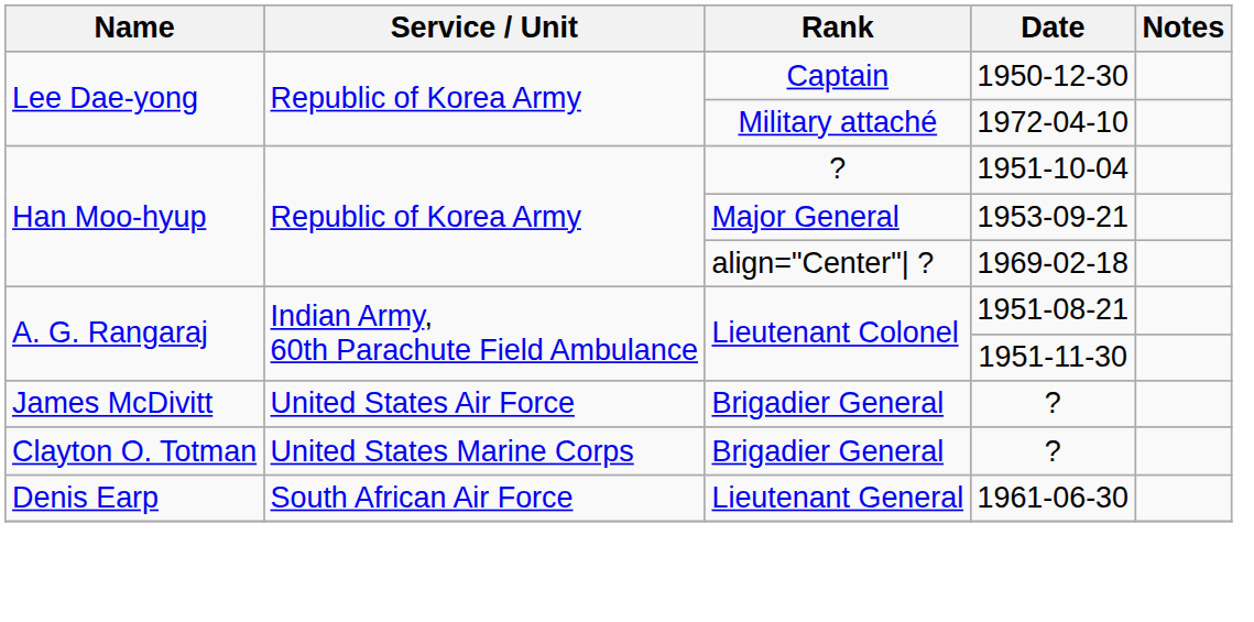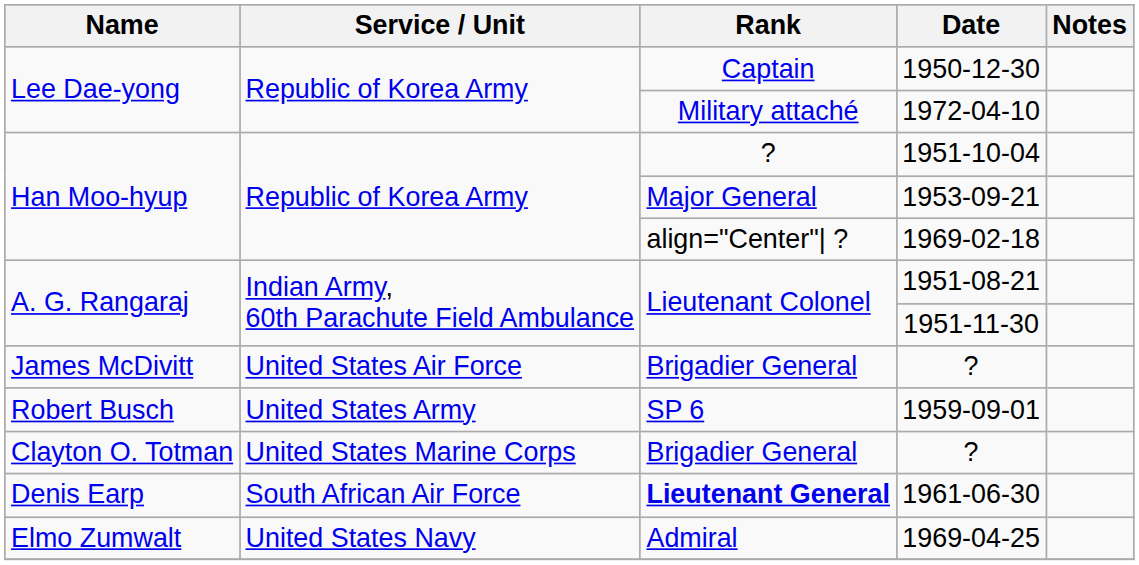+ row: Robert Busch | United States Army | SP 6 | 1959-09-01
1961-06-30 | Rank: normal -> bold
+ row: Elmo Zumwalt | United States Navy | Admiral | 1969-04-25
